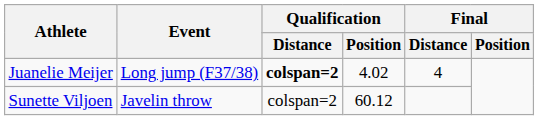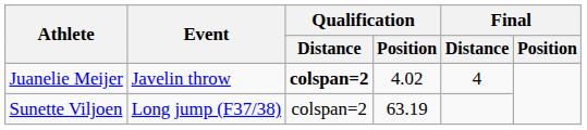Juanelie Meijer | Event: Long jump (F37/38) -> Javelin throw
Sunette Viljoen | Event: Javelin throw -> Long jump (F37/38)
Sunette Viljoen | Qualification / Position: 60.12 -> 63.19
